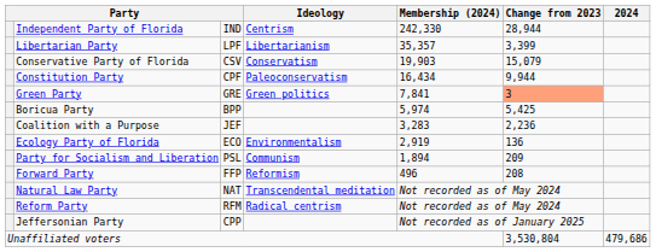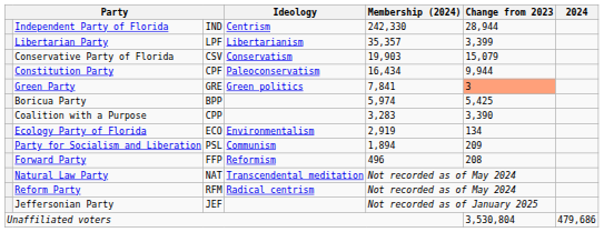Coalition with a Purpose | column 3: JEF -> CPP
Coalition with a Purpose | Change from 2023: 2,236 -> 3,390
Ecology Party of Florida | Change from 2023: 136 -> 134
Jeffersonian Party | column 3: CPP -> JEF
